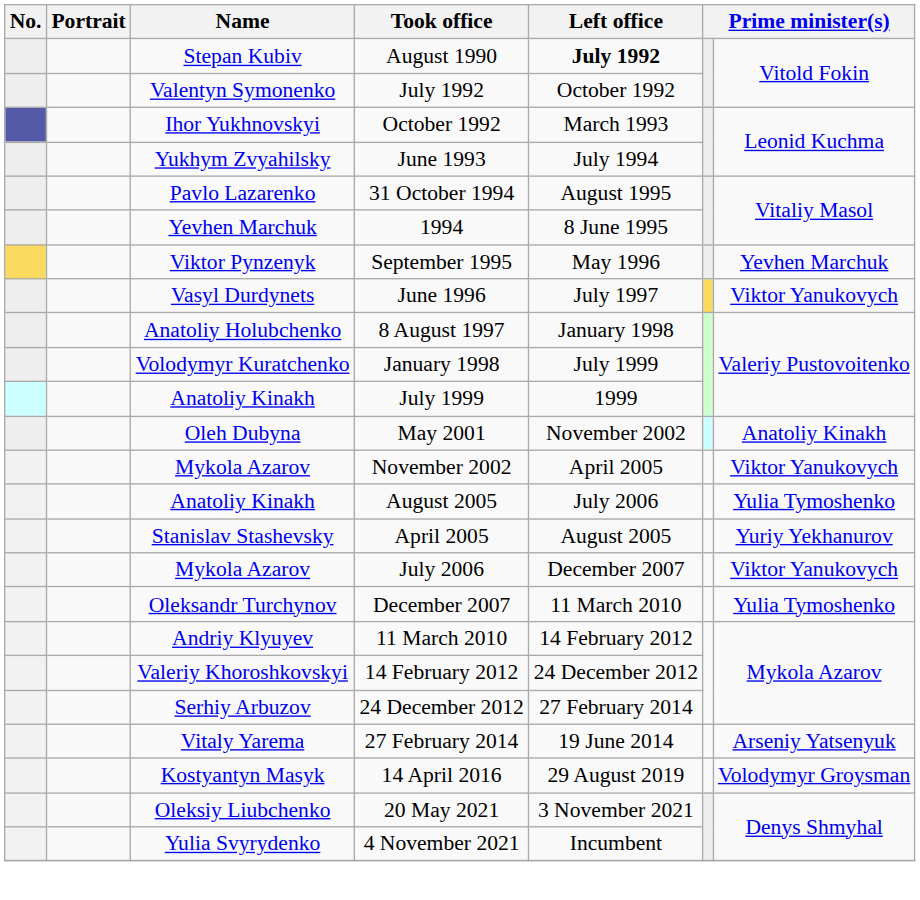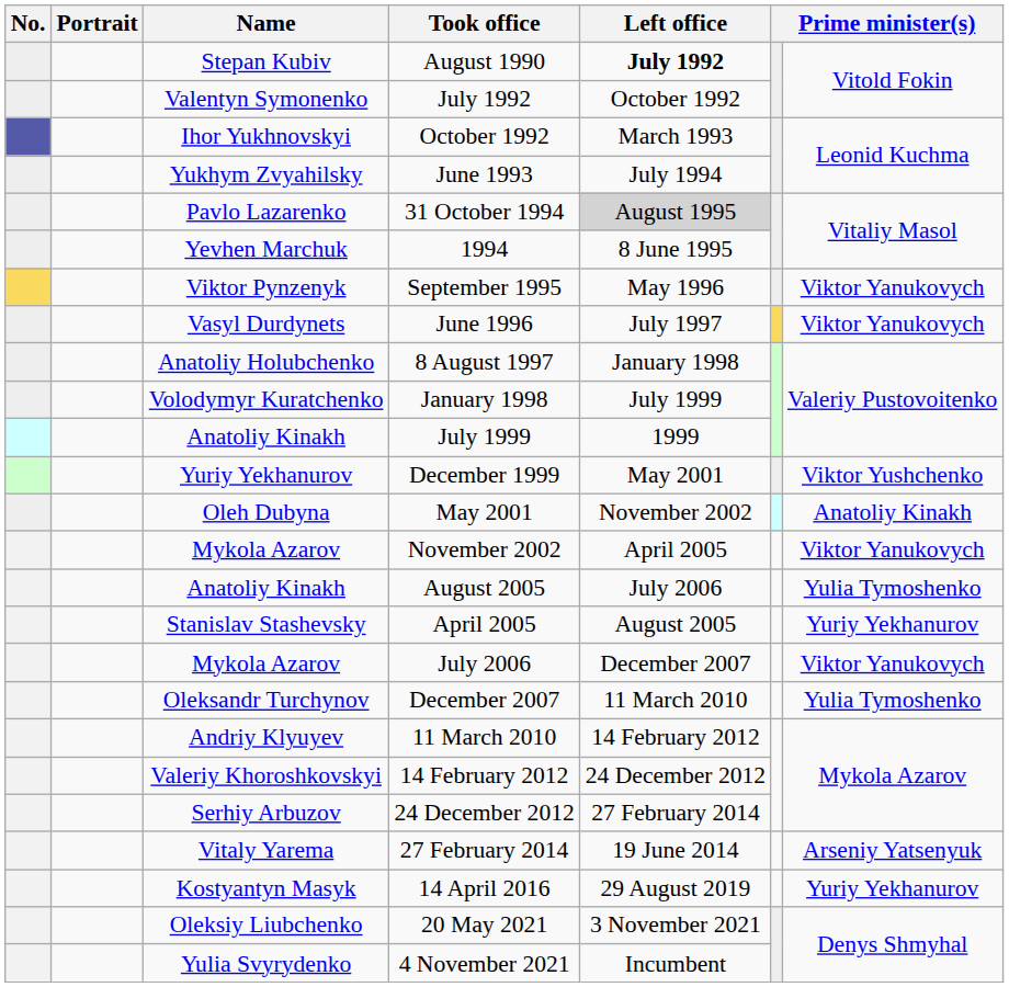31 October 1994 | Left office: no background -> lightgrey background
September 1995 | column 7: Yevhen Marchuk -> Viktor Yanukovych
+ row: Yuriy Yekhanurov | December 1999 | May 2001 | Viktor Yushchenko
14 April 2016 | column 7: Volodymyr Groysman -> Yuriy Yekhanurov
